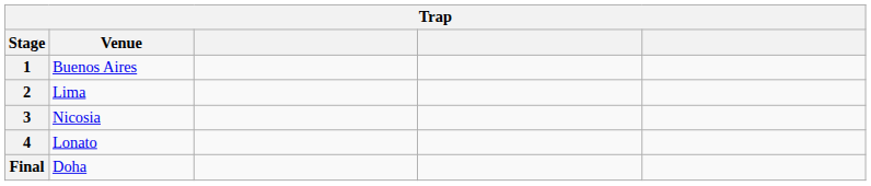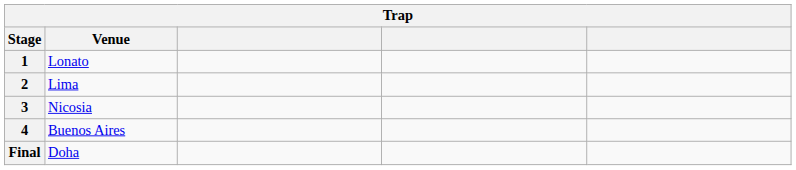1 | Venue: Buenos Aires -> Lonato
4 | Venue: Lonato -> Buenos Aires
